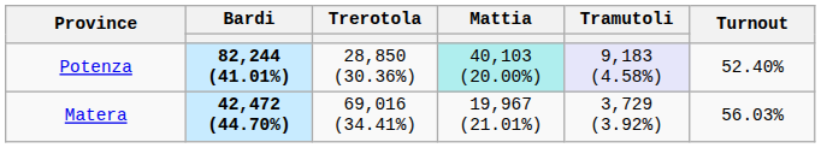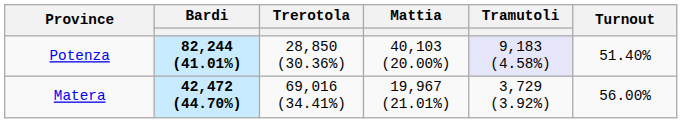Potenza | Mattia: paleturquoise background -> no background
Potenza | Turnout: 52.40% -> 51.40%
Matera | Turnout: 56.03% -> 56.00%
